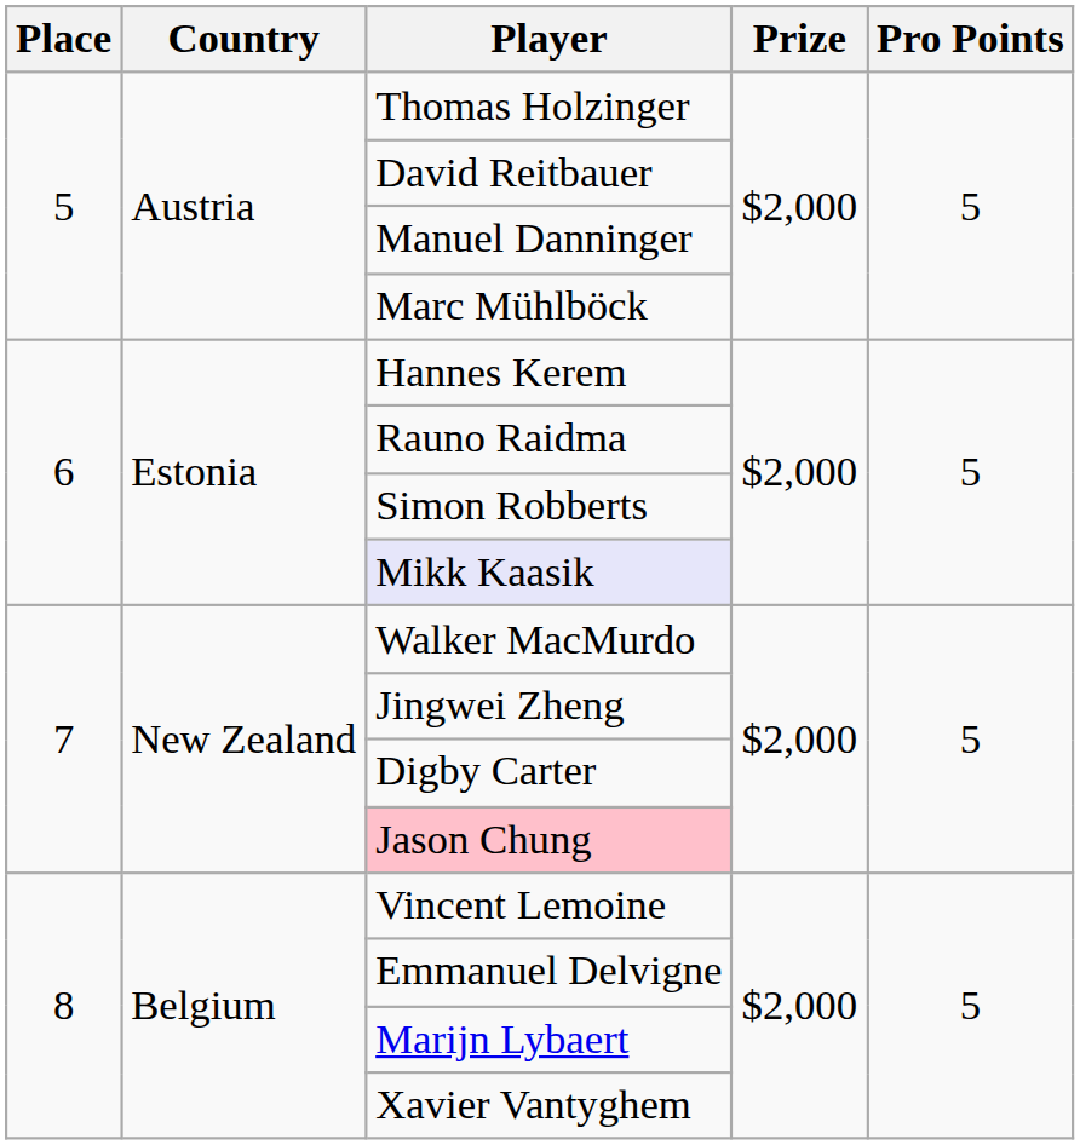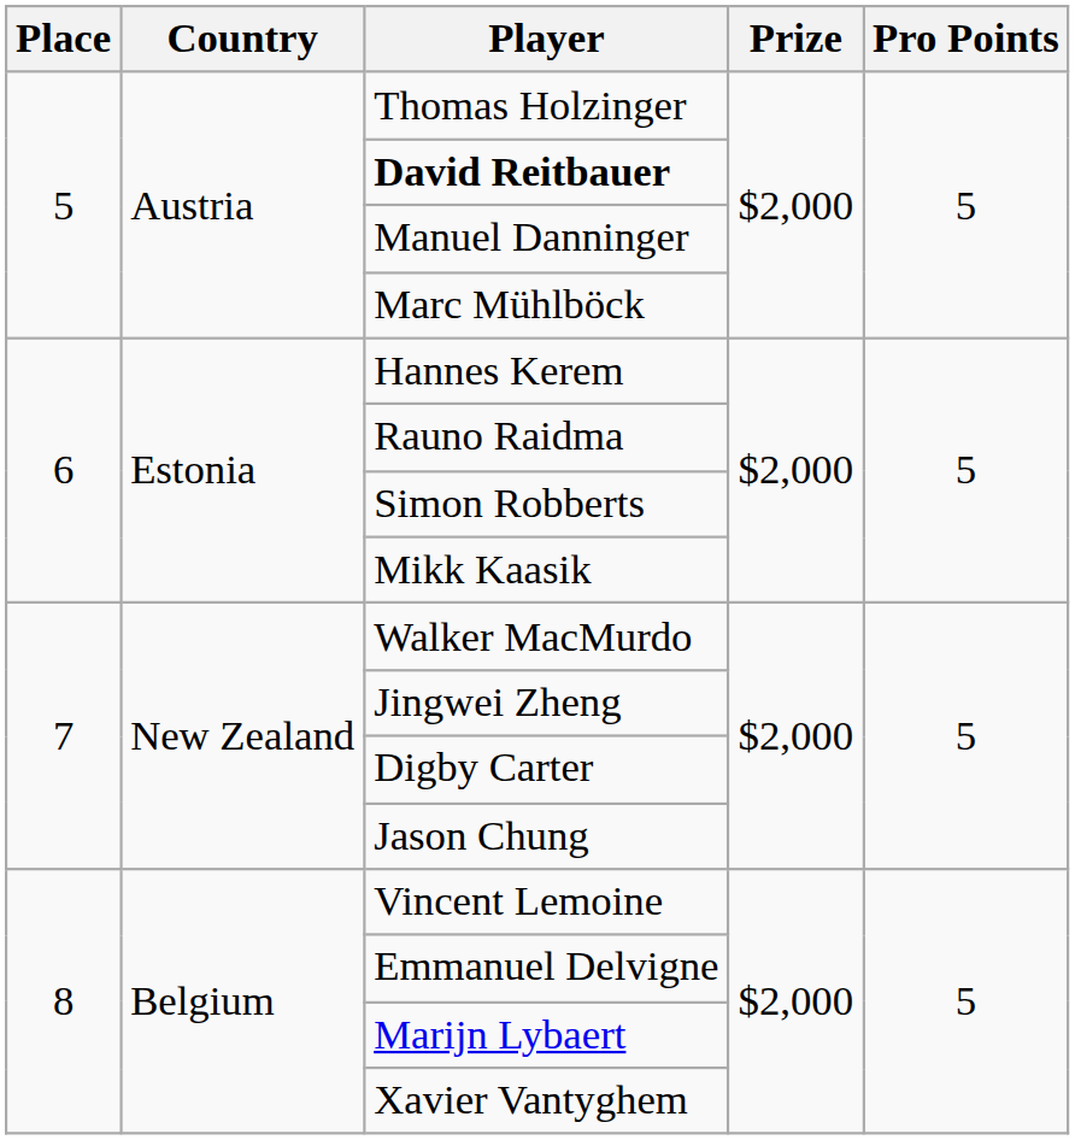David Reitbauer | Player: normal -> bold
Mikk Kaasik | Player: lavender background -> no background
Jason Chung | Player: pink background -> no background
